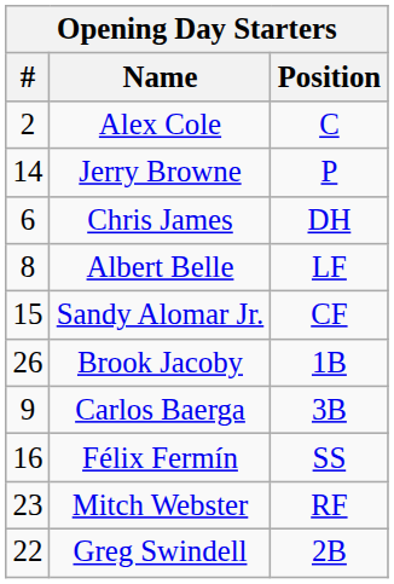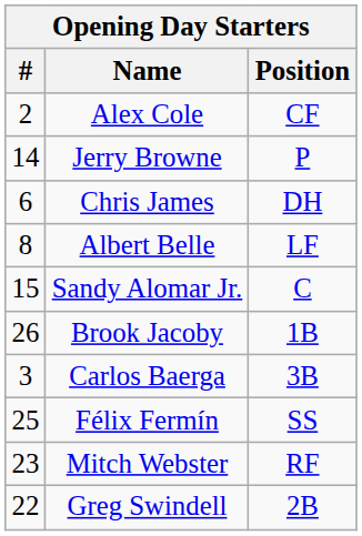Alex Cole | Position: C -> CF
Sandy Alomar Jr. | Position: CF -> C
Carlos Baerga | #: 9 -> 3
Félix Fermín | #: 16 -> 25
